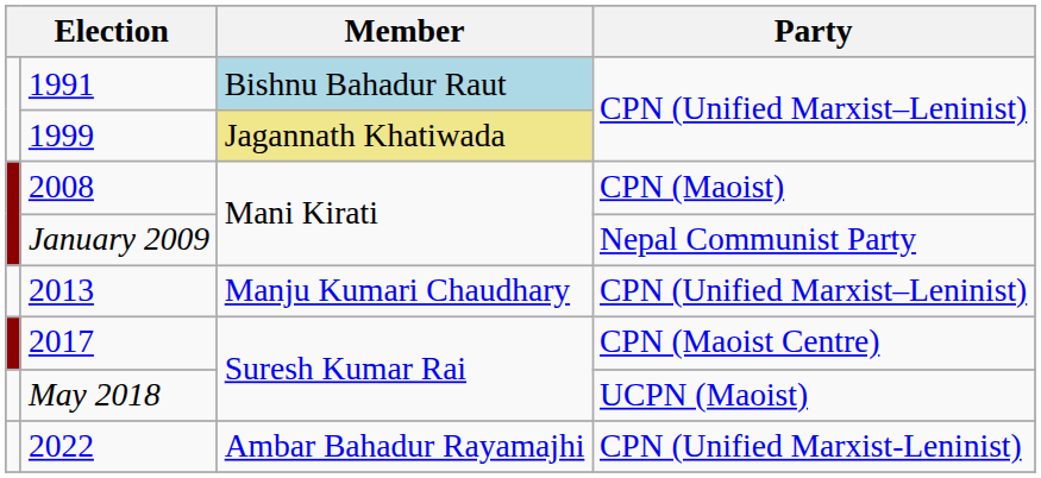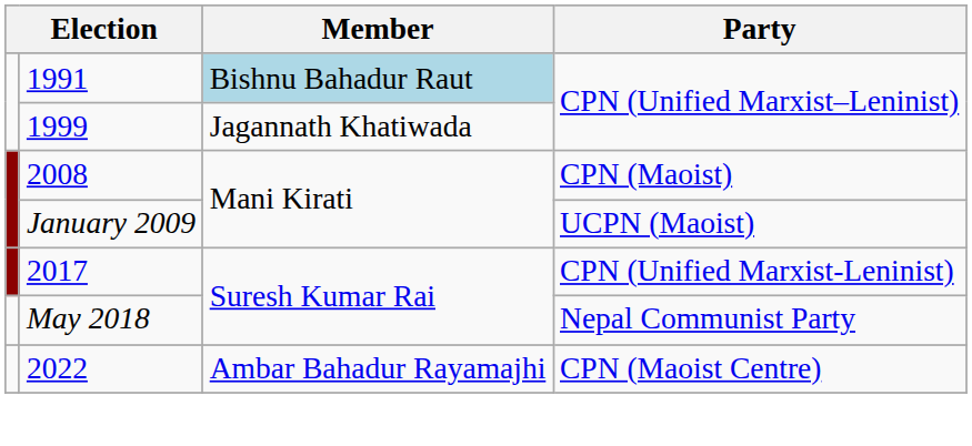1999 | Member: khaki background -> no background
January 2009 | Party: Nepal Communist Party -> UCPN (Maoist)
- row: 2013 | Manju Kumari Chaudhary | CPN (Unified Marxist–Leninist)
2017 | Party: CPN (Maoist Centre) -> CPN (Unified Marxist-Leninist)
May 2018 | Party: UCPN (Maoist) -> Nepal Communist Party
2022 | Party: CPN (Unified Marxist-Leninist) -> CPN (Maoist Centre)
